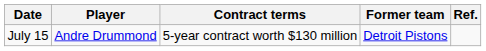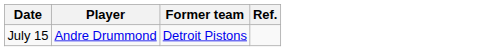- column: Contract terms | 5-year contract worth $130 million
